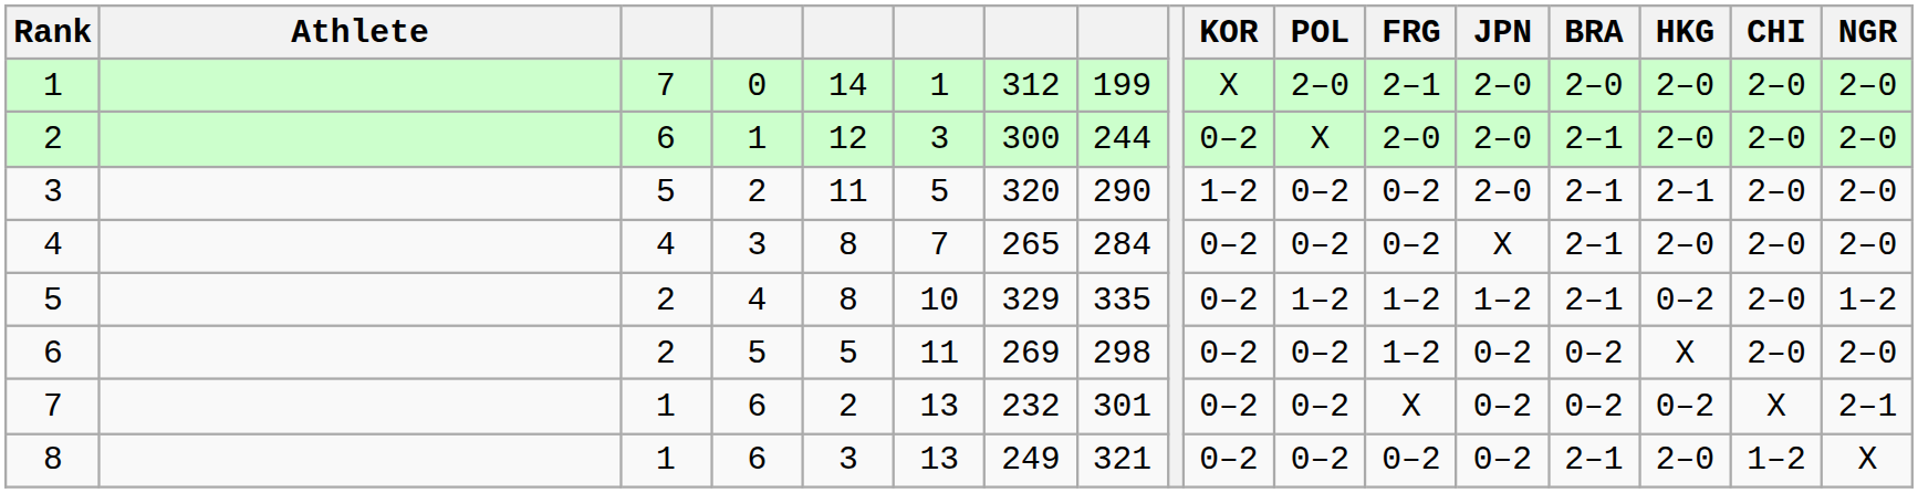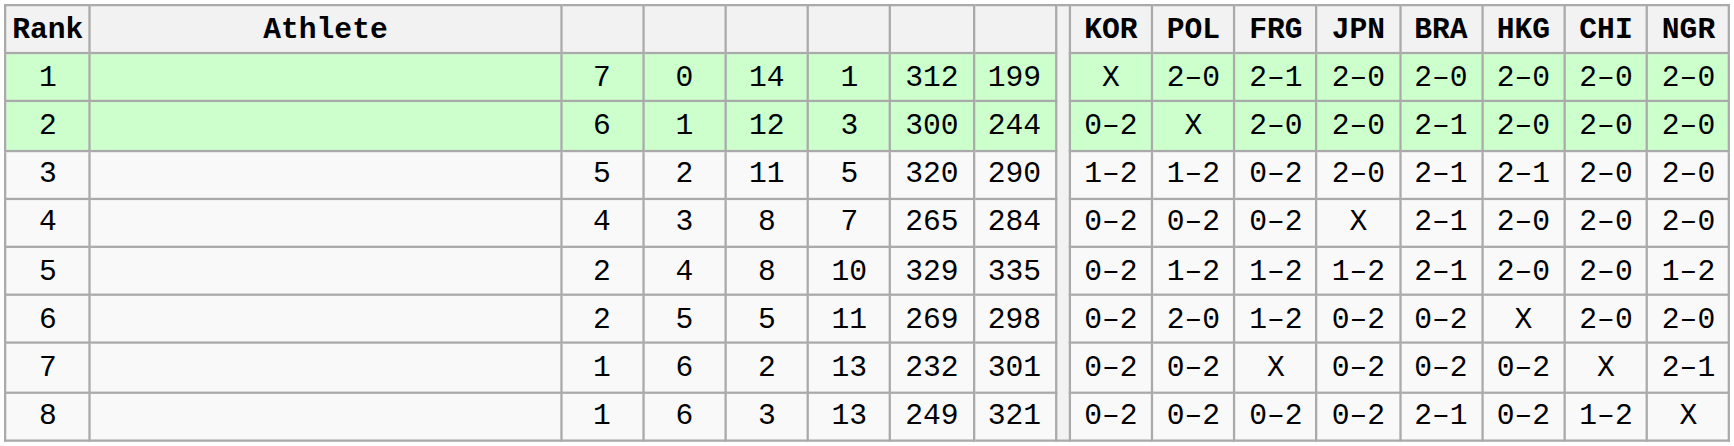row 4 | POL: 0–2 -> 1–2
row 6 | HKG: 0–2 -> 2–0
row 7 | POL: 0–2 -> 2–0
row 9 | HKG: 2–0 -> 0–2
